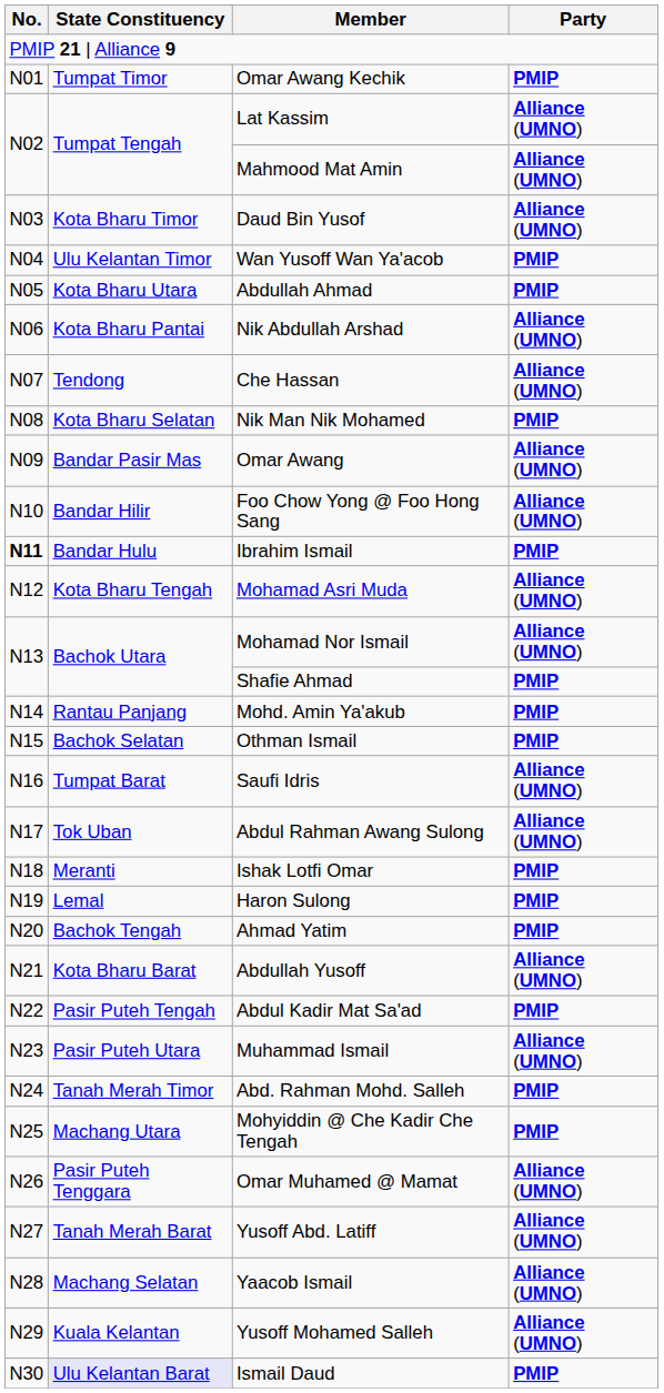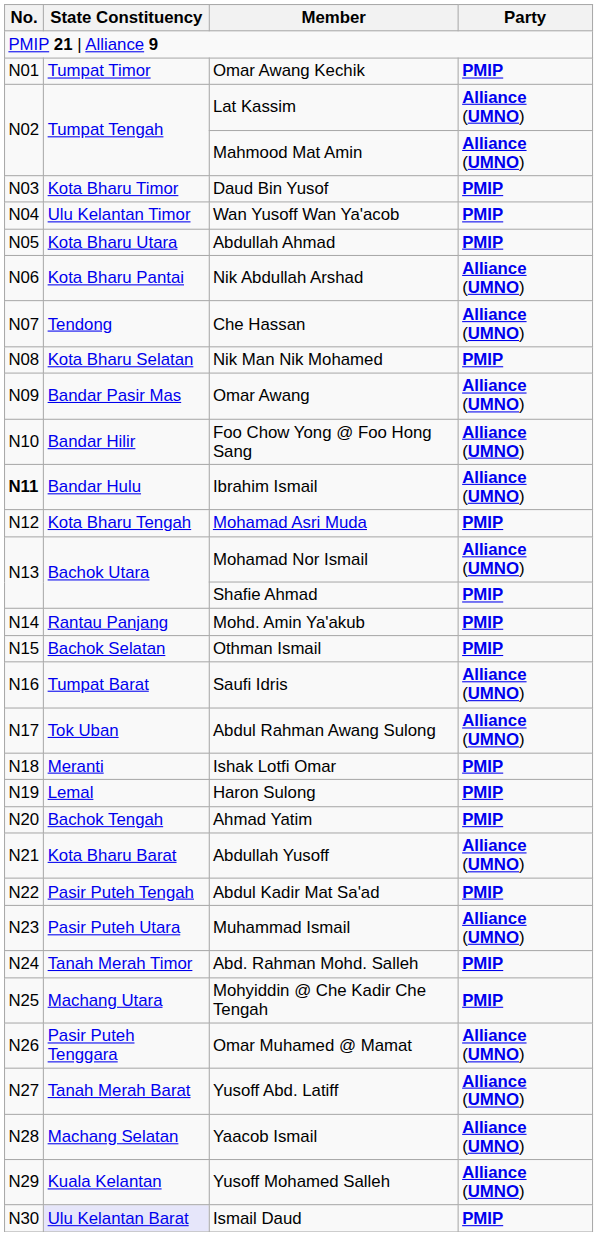Daud Bin Yusof | Party: Alliance (UMNO) -> PMIP
Ibrahim Ismail | Party: PMIP -> Alliance (UMNO)
Mohamad Asri Muda | Party: Alliance (UMNO) -> PMIP
